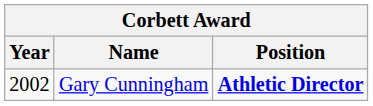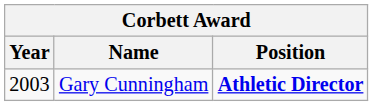Gary Cunningham | Year: 2002 -> 2003
